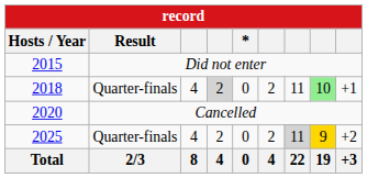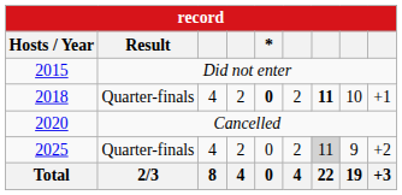2018 | column 4: lightgrey background -> no background
2018 | record / *: normal -> bold
2018 | column 7: normal -> bold
2018 | column 8: lightgreen background -> no background
2025 | column 8: gold background -> no background
